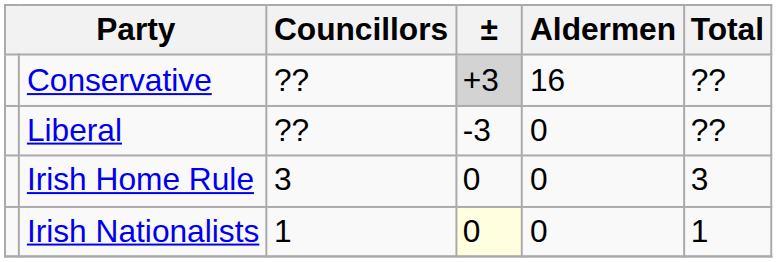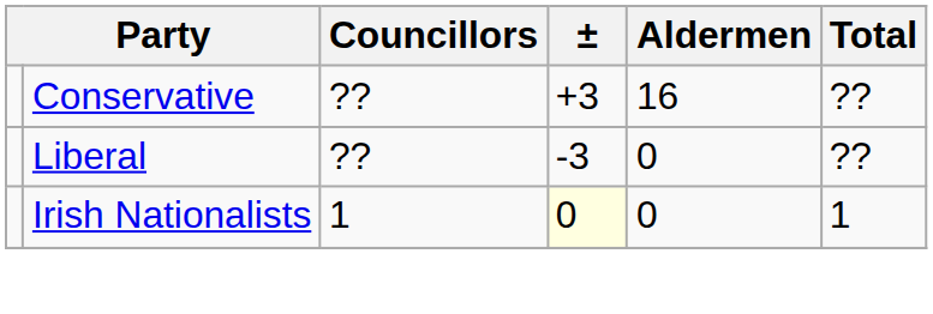Conservative | ±: lightgrey background -> no background
- row: Irish Home Rule | 3 | 0 | 0 | 3
